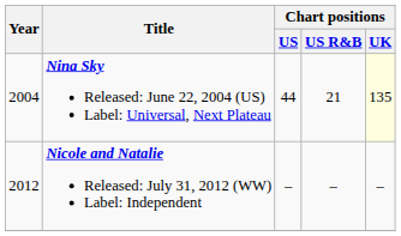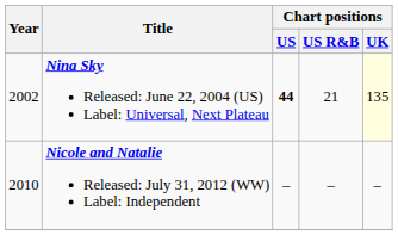row 3 | Year: 2004 -> 2002
row 3 | Chart positions / US: normal -> bold
row 4 | Year: 2012 -> 2010
